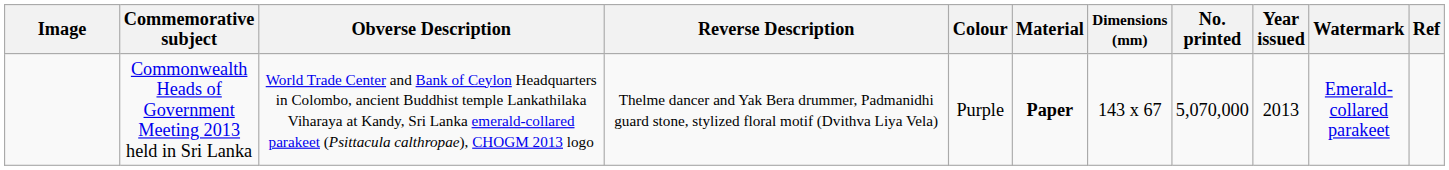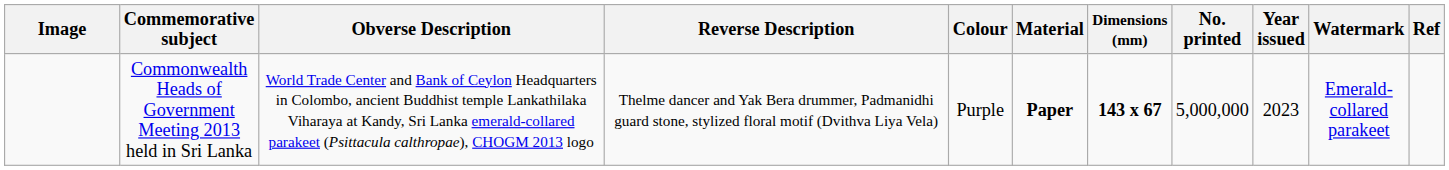row 2 | Dimensions (mm): normal -> bold
row 2 | No. printed: 5,070,000 -> 5,000,000
row 2 | Year issued: 2013 -> 2023
